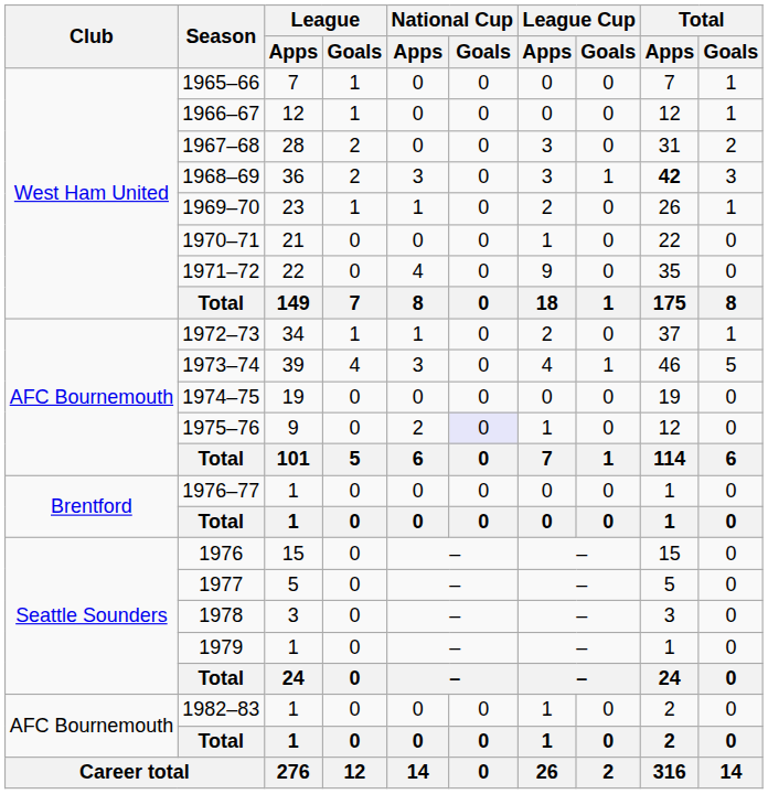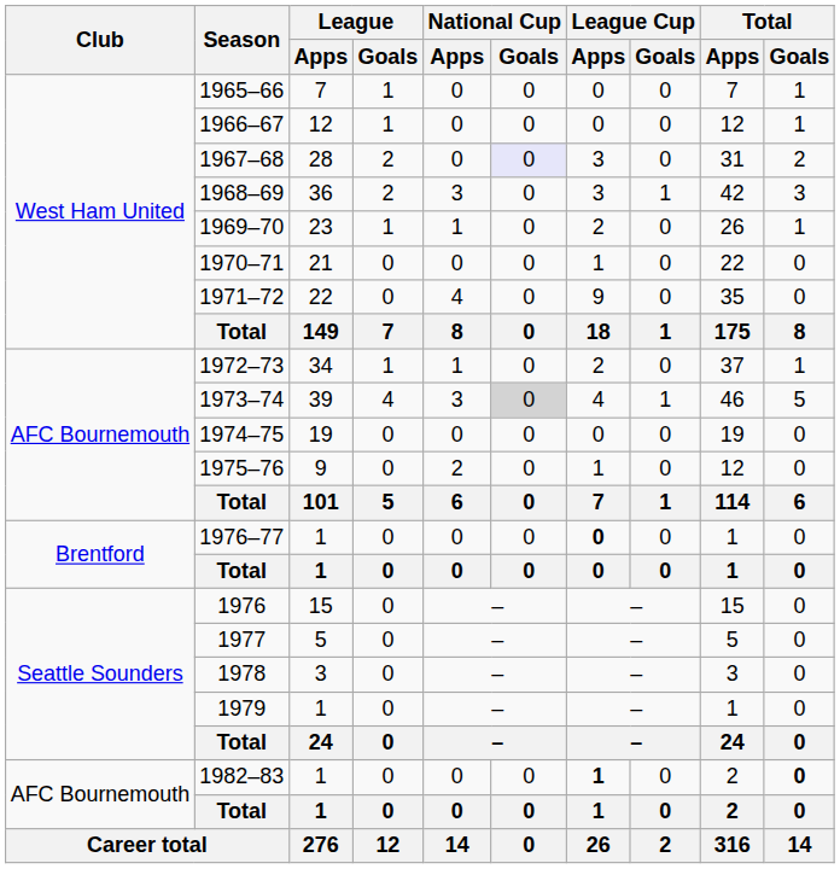1967–68 | National Cup / Goals: no background -> lavender background
1968–69 | Total / Apps: bold -> normal
1973–74 | National Cup / Goals: no background -> lightgrey background
1975–76 | National Cup / Goals: lavender background -> no background
1976–77 | League Cup / Apps: normal -> bold
1982–83 | League Cup / Apps: normal -> bold
1982–83 | Total / Goals: normal -> bold
